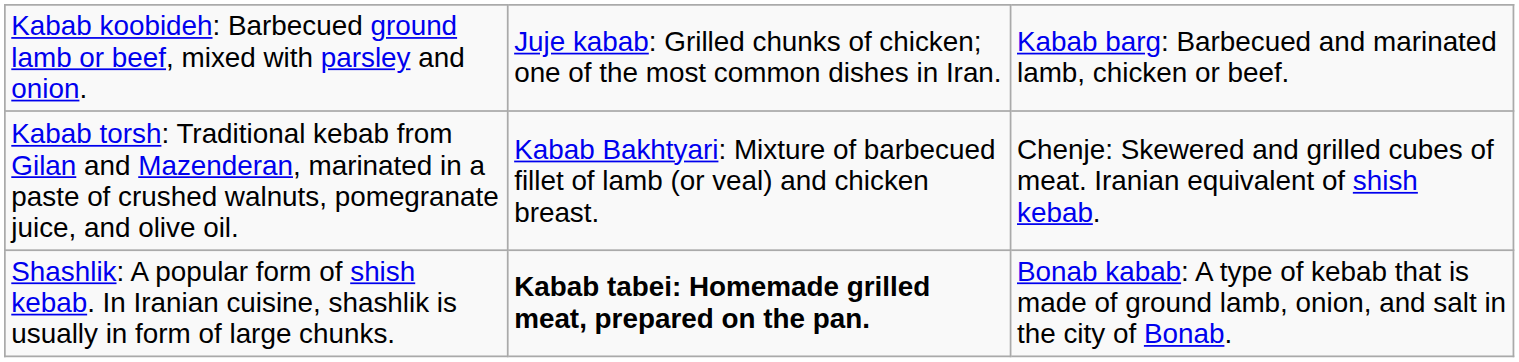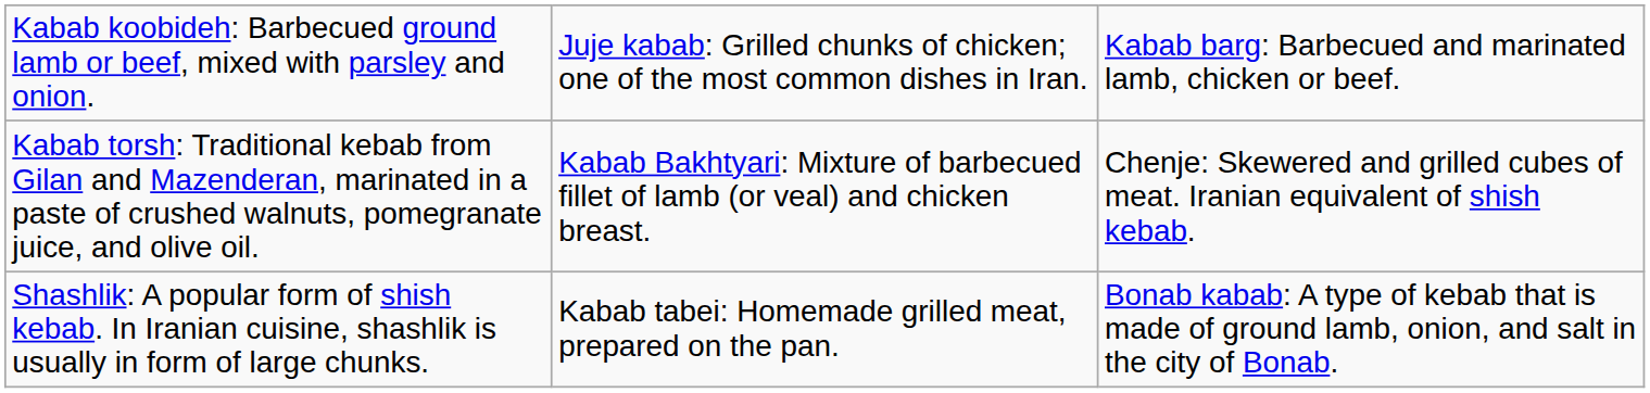row 3 | column 2: bold -> normal
